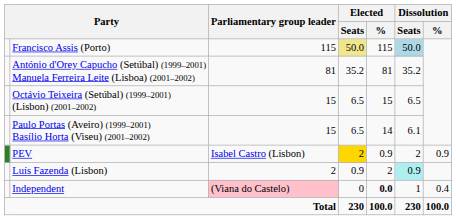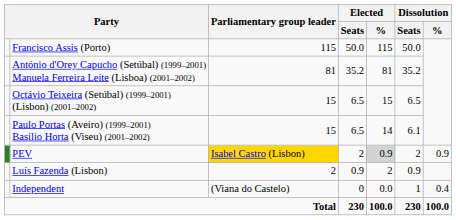Francisco Assis (Porto) | Elected / Seats: khaki background -> no background
Francisco Assis (Porto) | Dissolution / Seats: lightblue background -> no background
PEV | Parliamentary group leader: no background -> gold background
PEV | Elected / Seats: gold background -> no background
PEV | Elected / %: no background -> lightgrey background
Luís Fazenda (Lisbon) | Dissolution / Seats: paleturquoise background -> no background
Independent | Parliamentary group leader: pink background -> no background
Independent | Elected / %: bold -> normal
